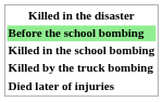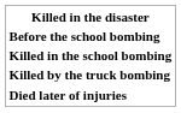row 2 | column 1: lightgreen background -> no background
